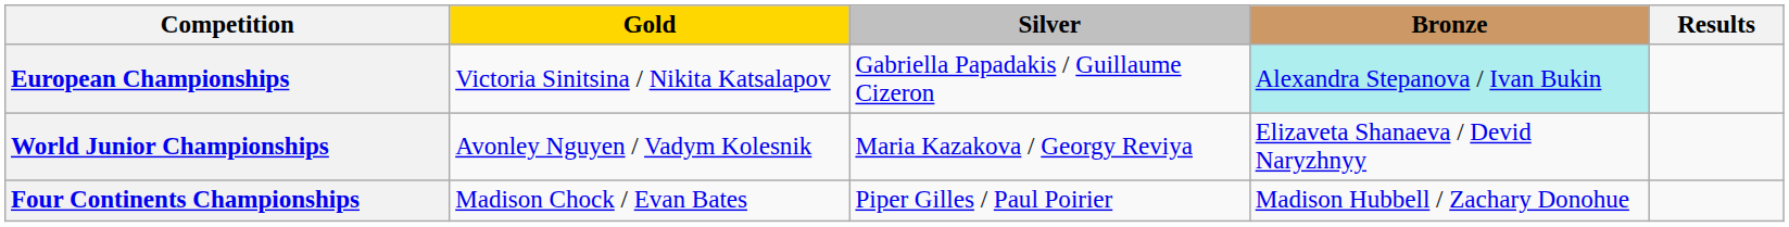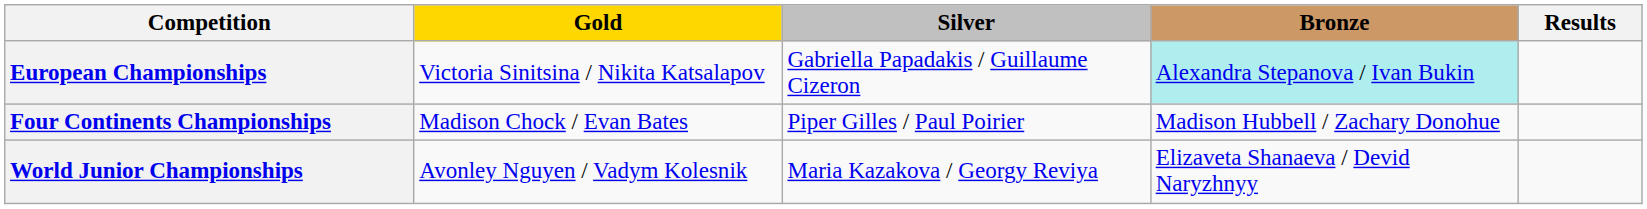rows swapped: Four Continents Championships <-> World Junior Championships
